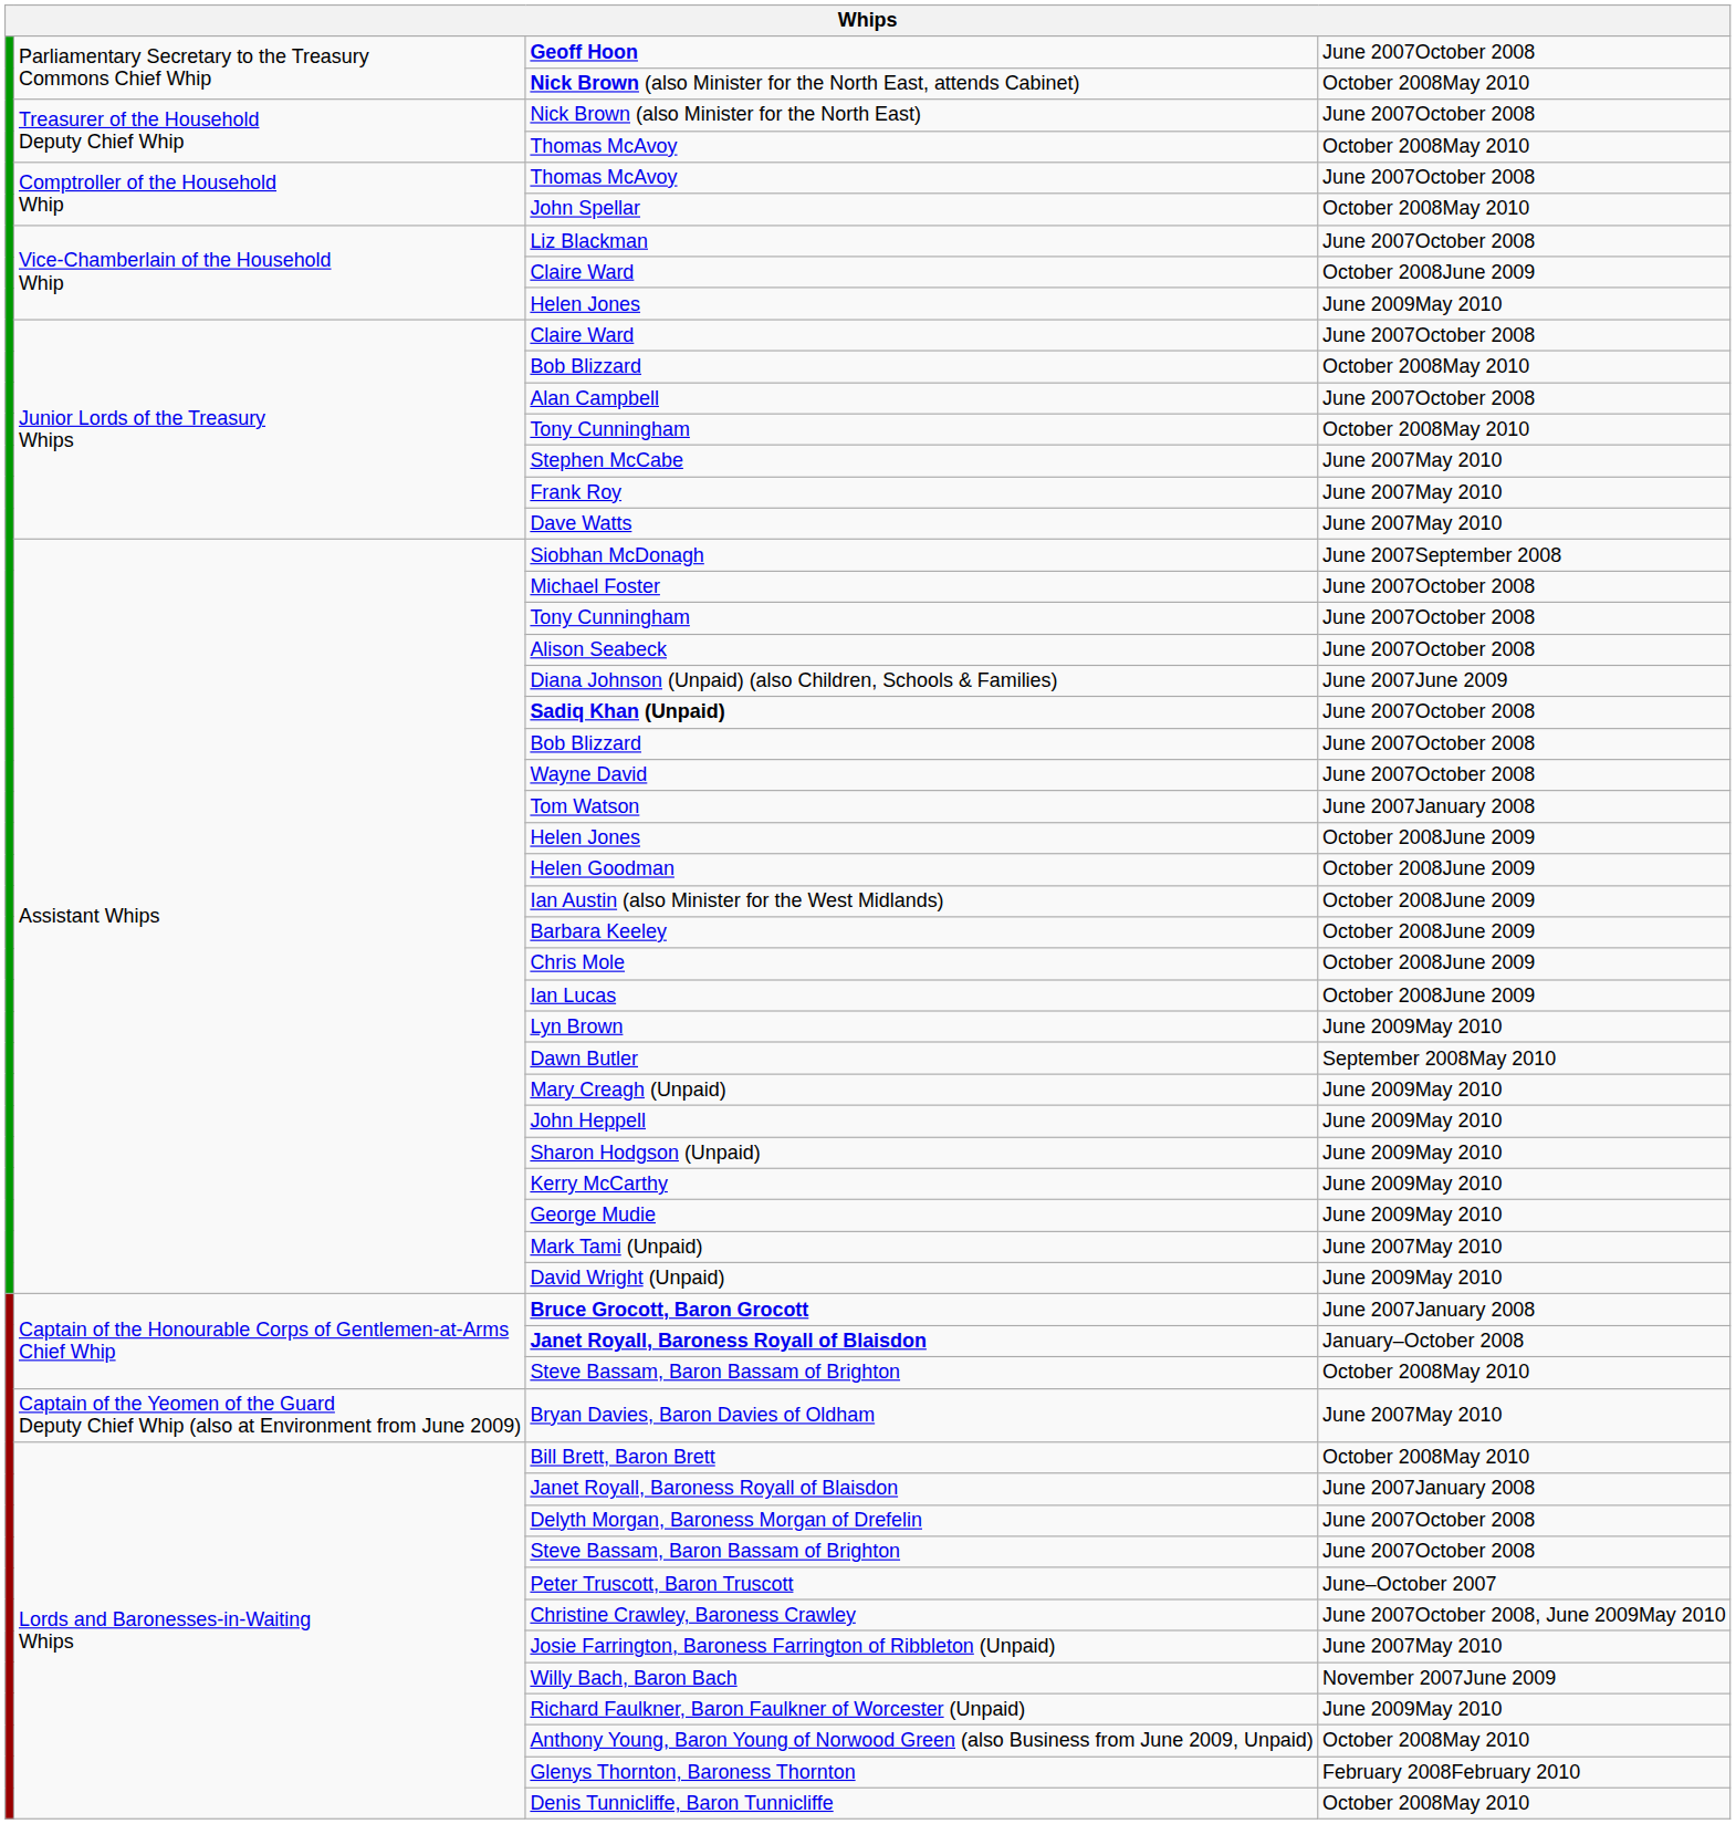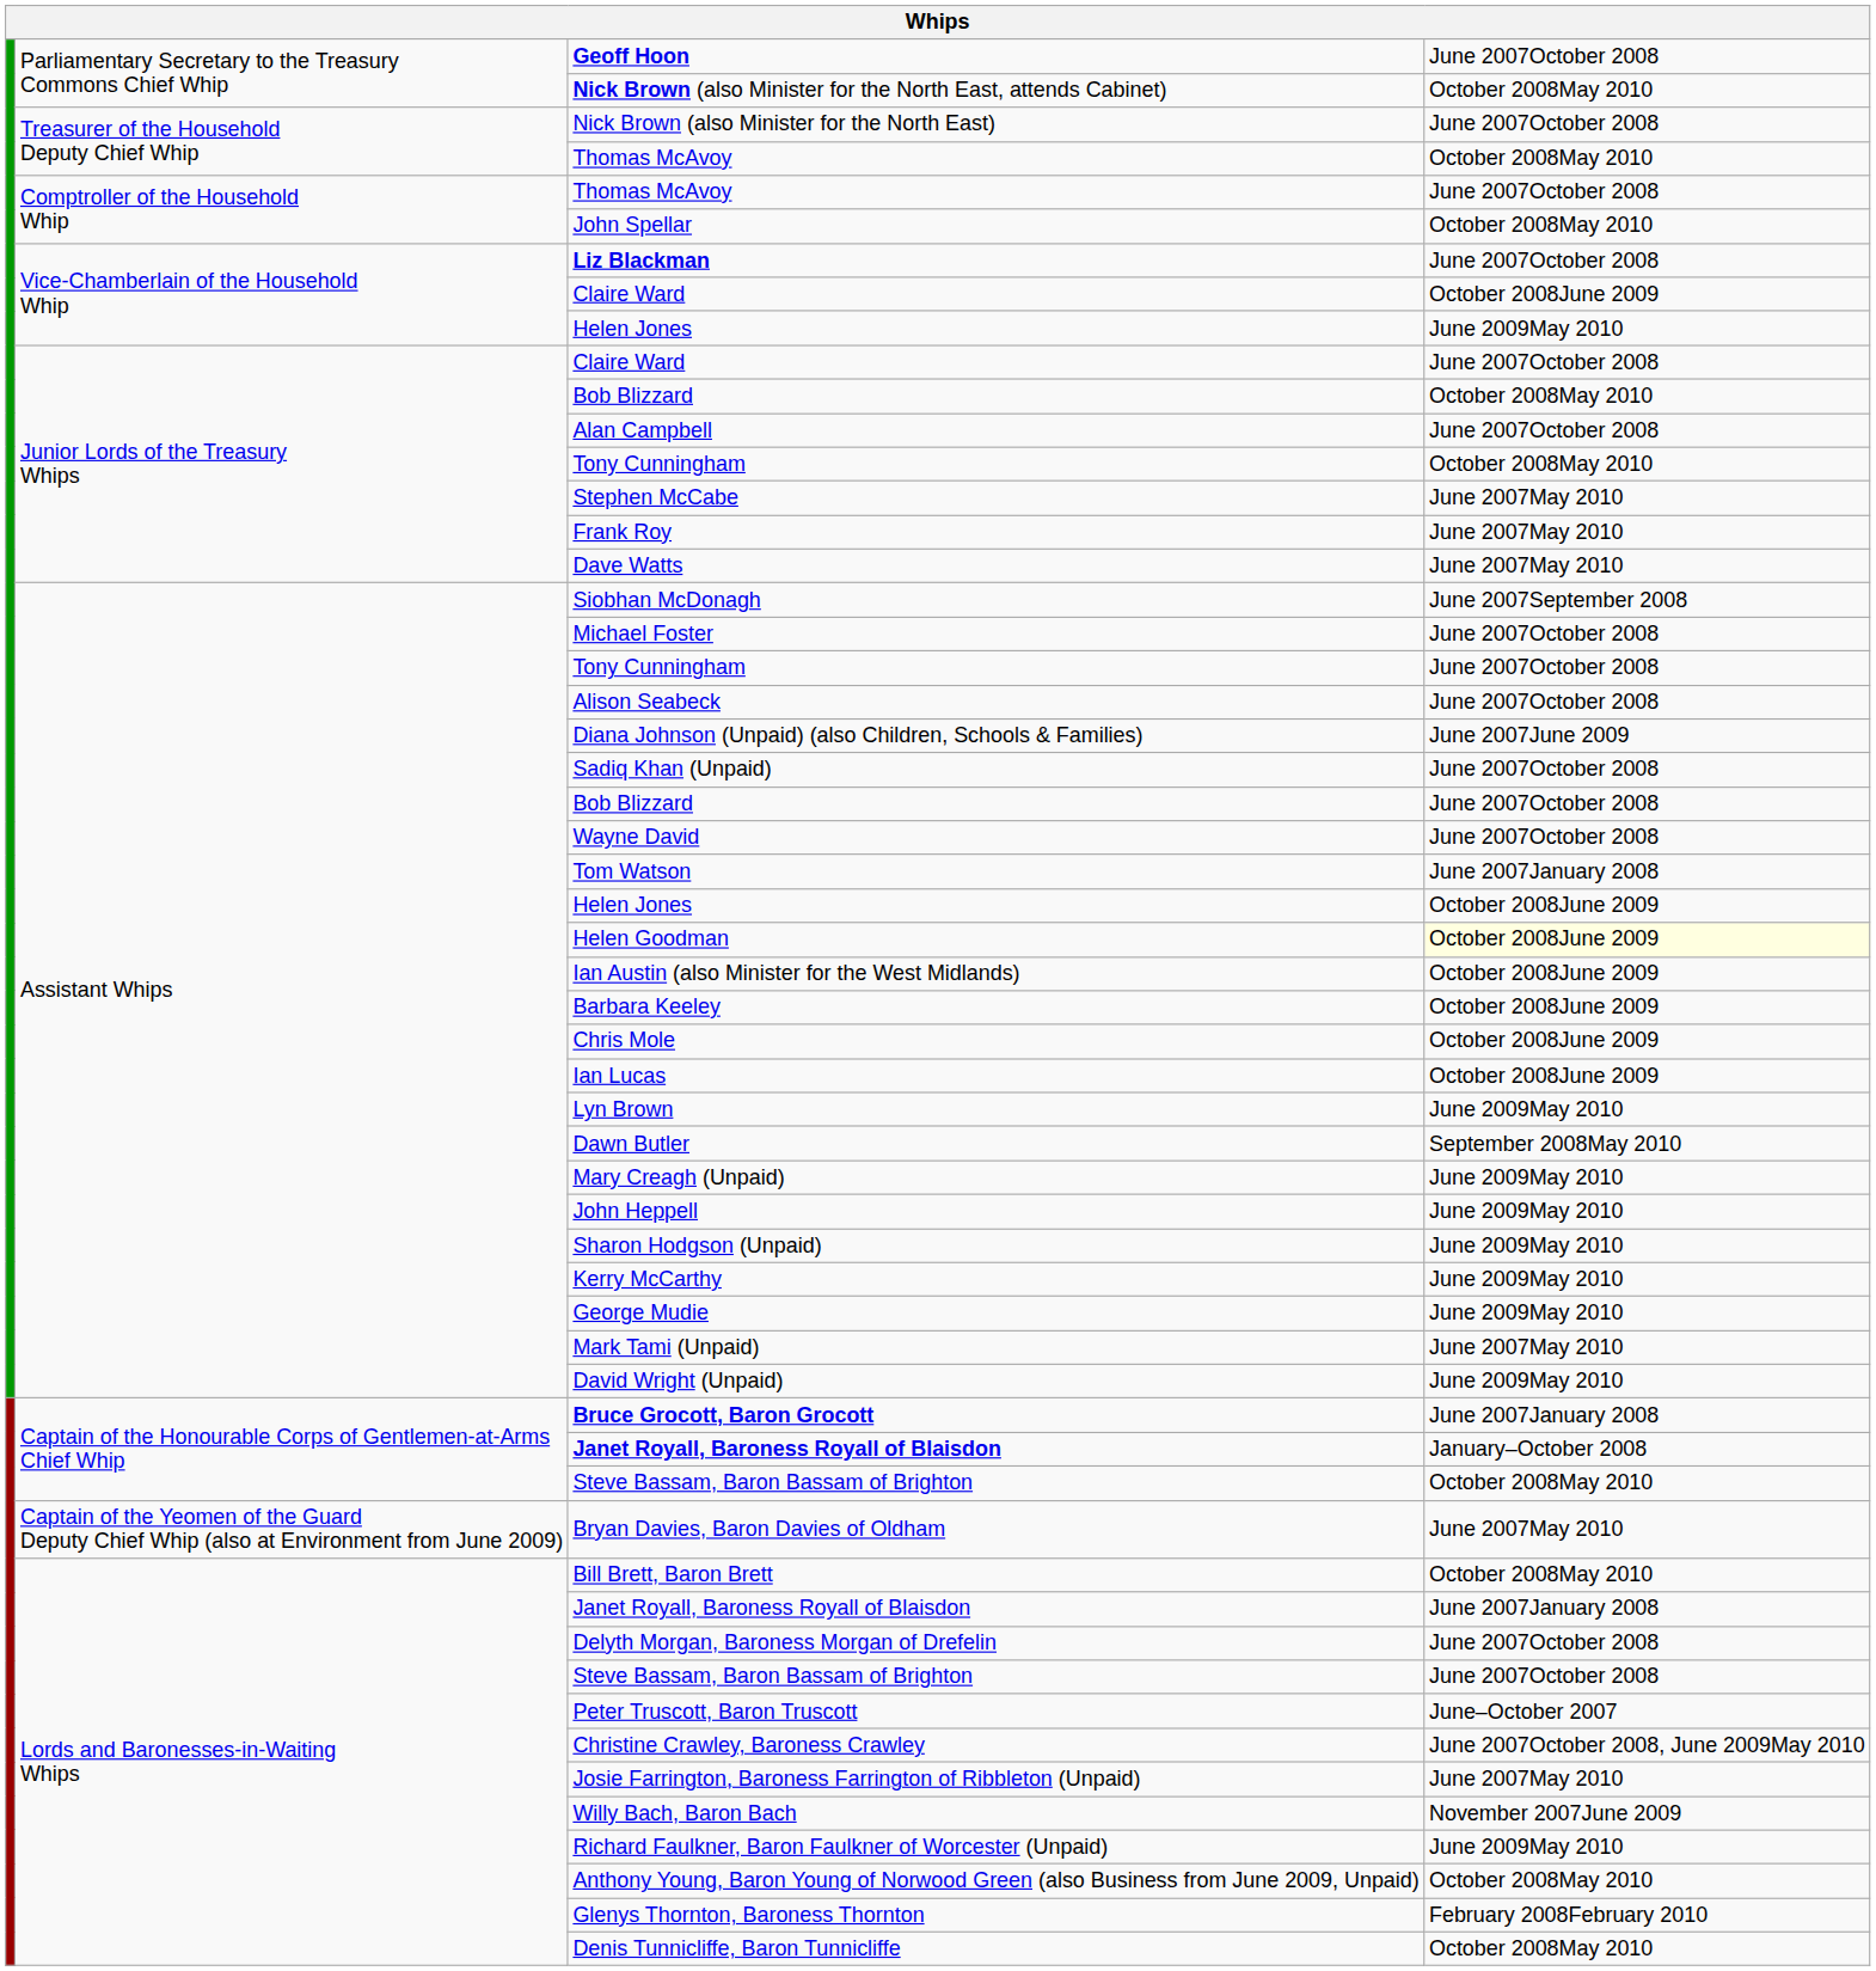Liz Blackman | column 3: normal -> bold
Sadiq Khan (Unpaid) | column 3: bold -> normal
Helen Goodman | column 4: no background -> lightyellow background
